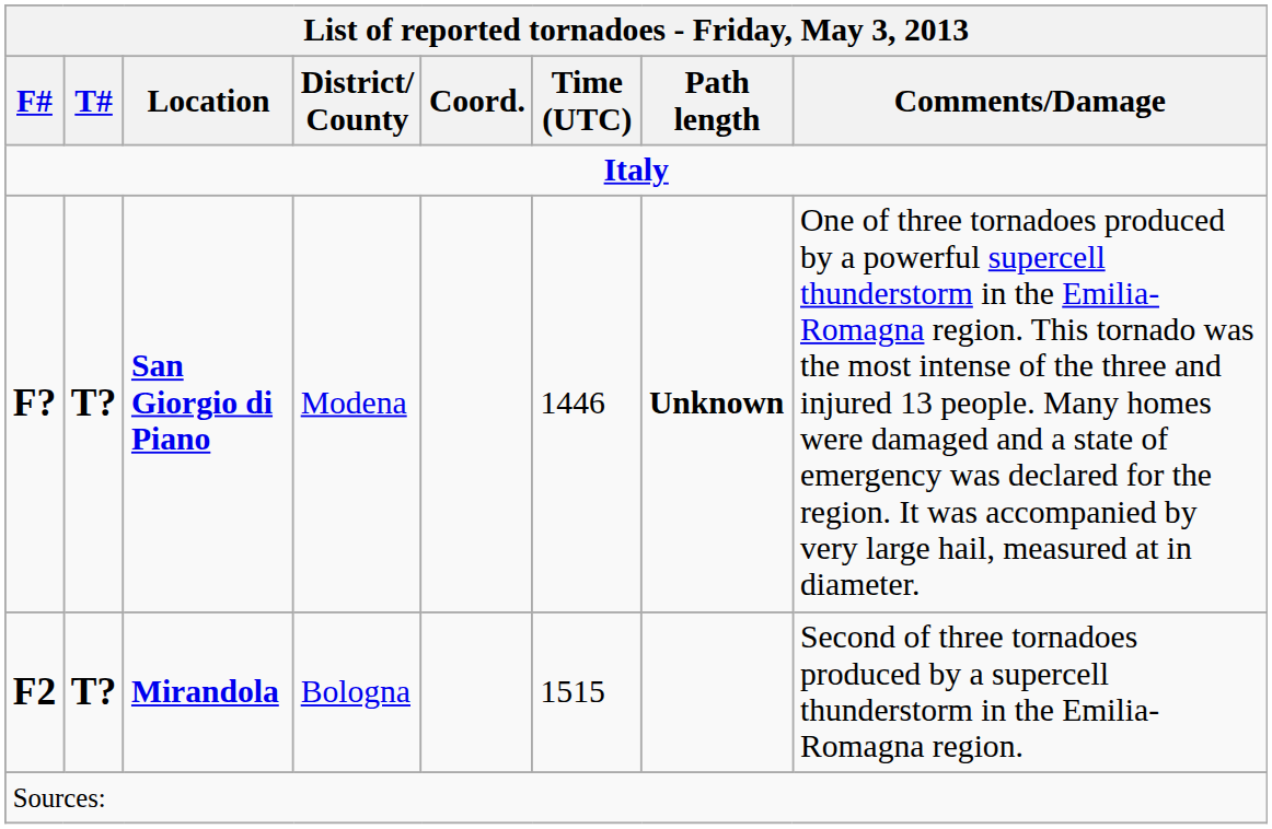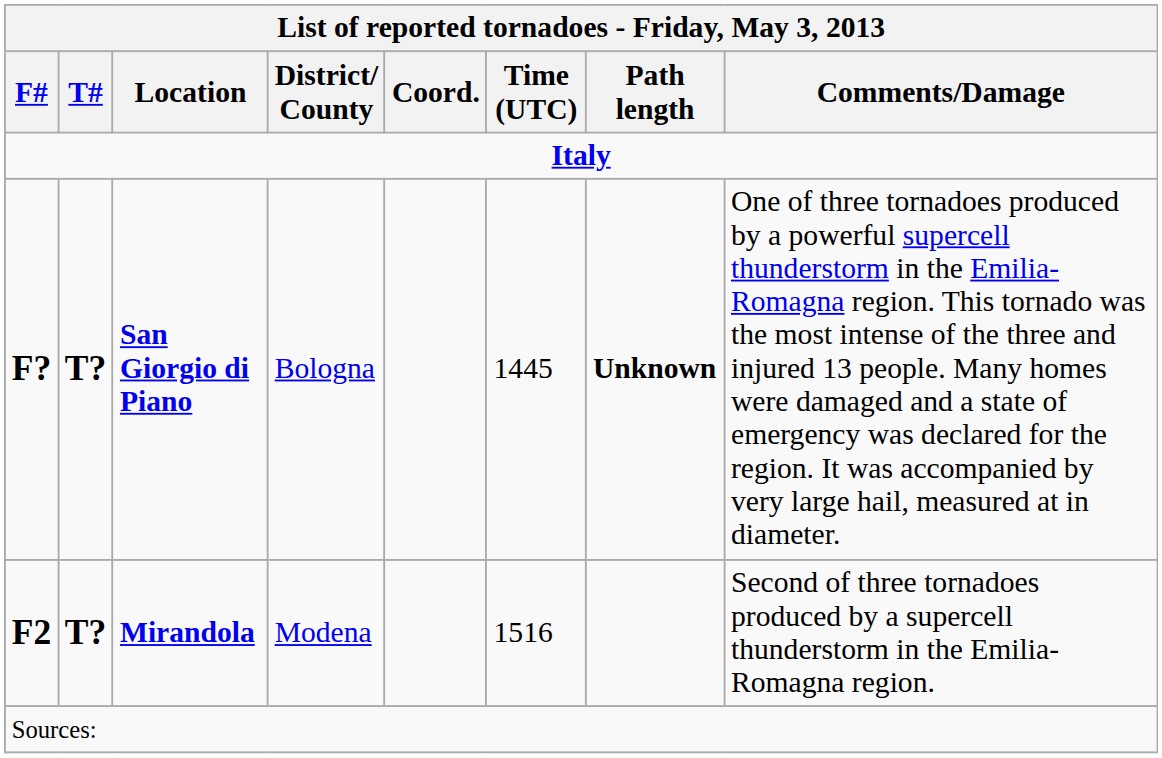F? | District/ County: Modena -> Bologna
F? | Time (UTC): 1446 -> 1445
F2 | District/ County: Bologna -> Modena
F2 | Time (UTC): 1515 -> 1516
